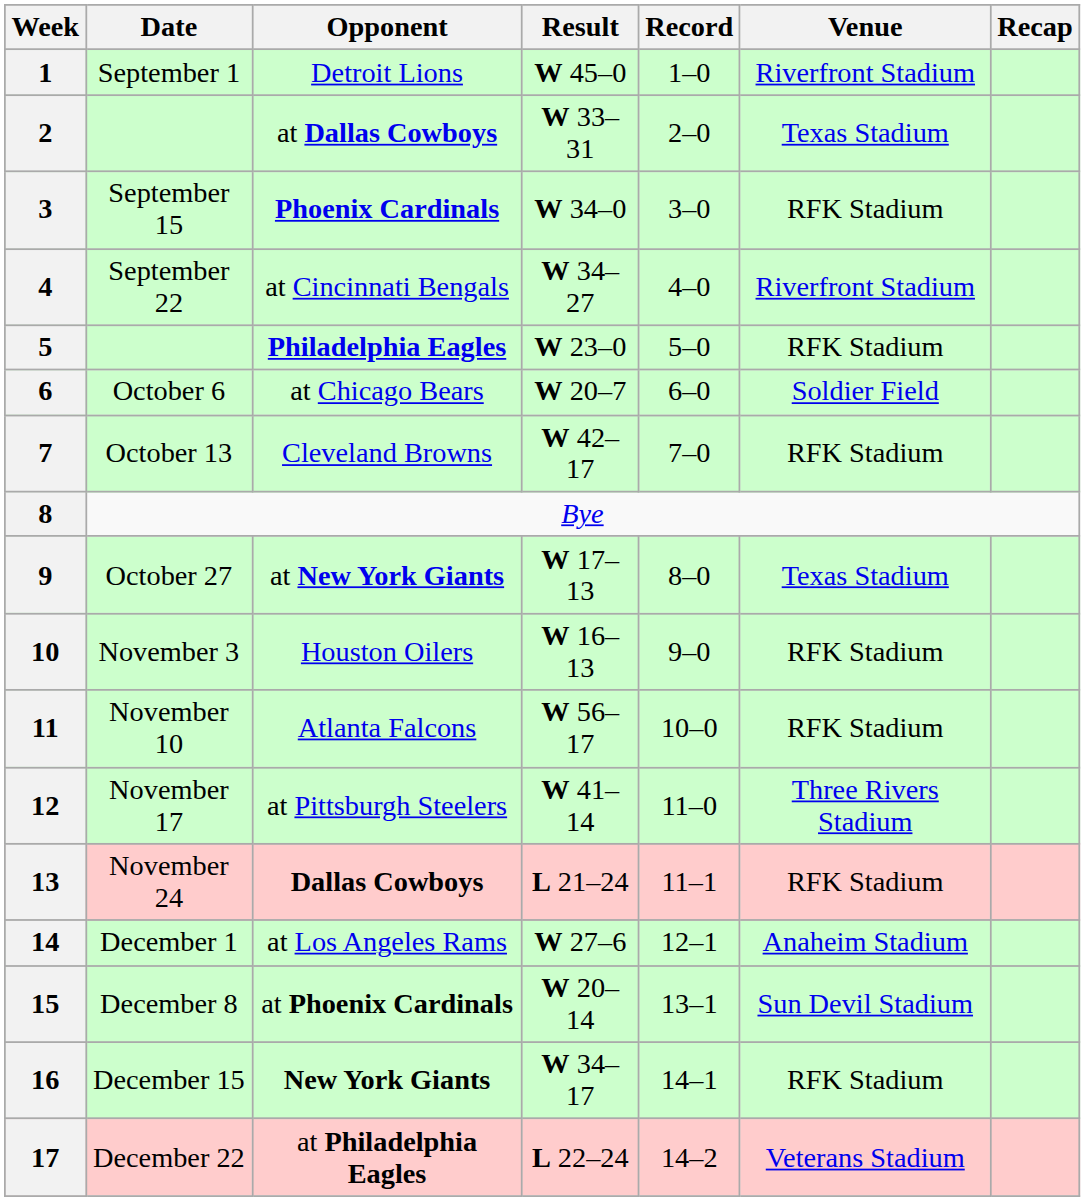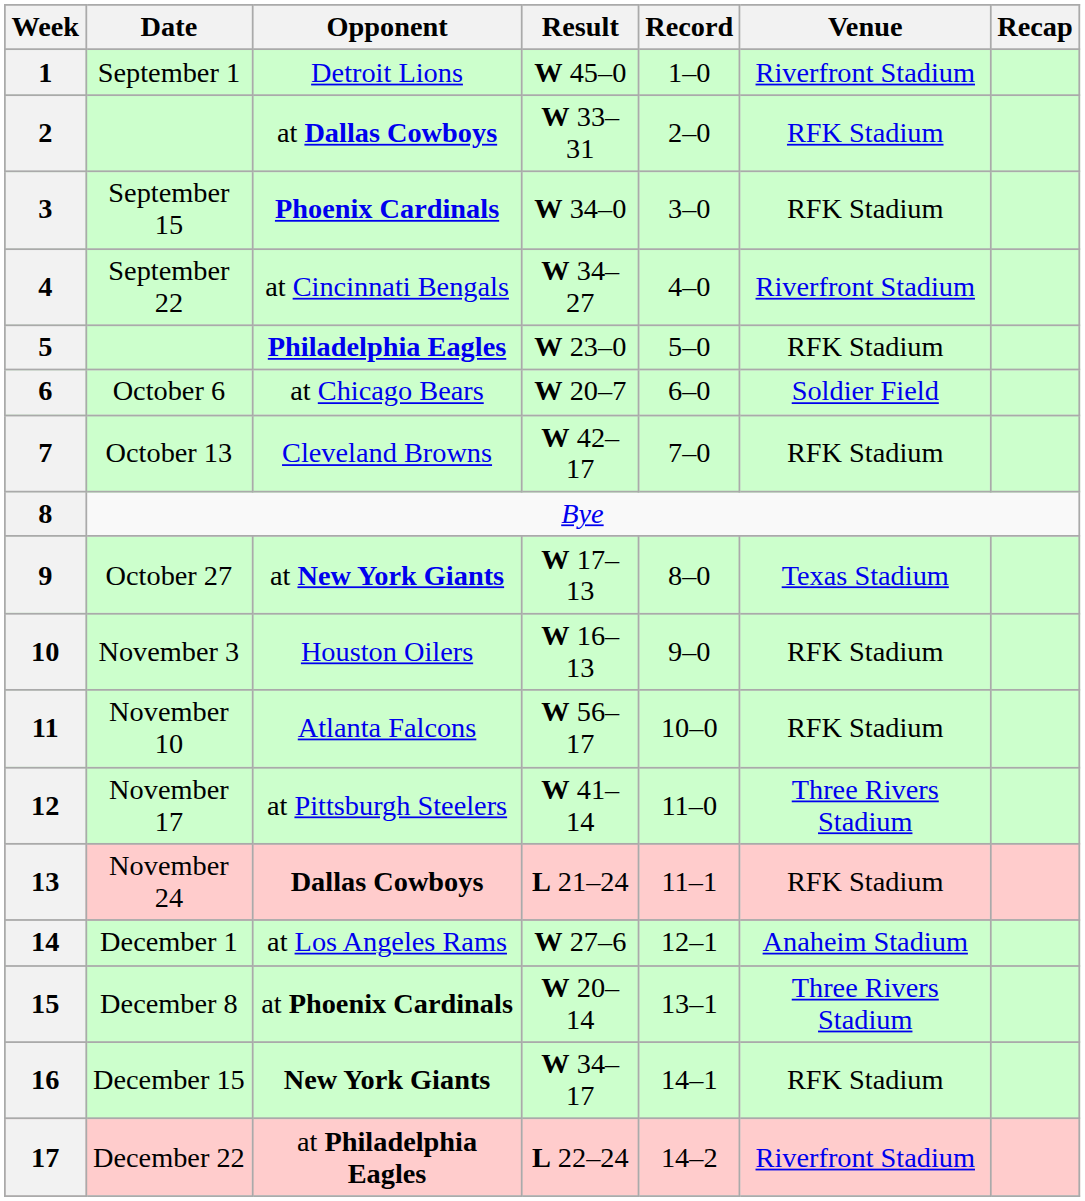2 | Venue: Texas Stadium -> RFK Stadium
15 | Venue: Sun Devil Stadium -> Three Rivers Stadium
17 | Venue: Veterans Stadium -> Riverfront Stadium
